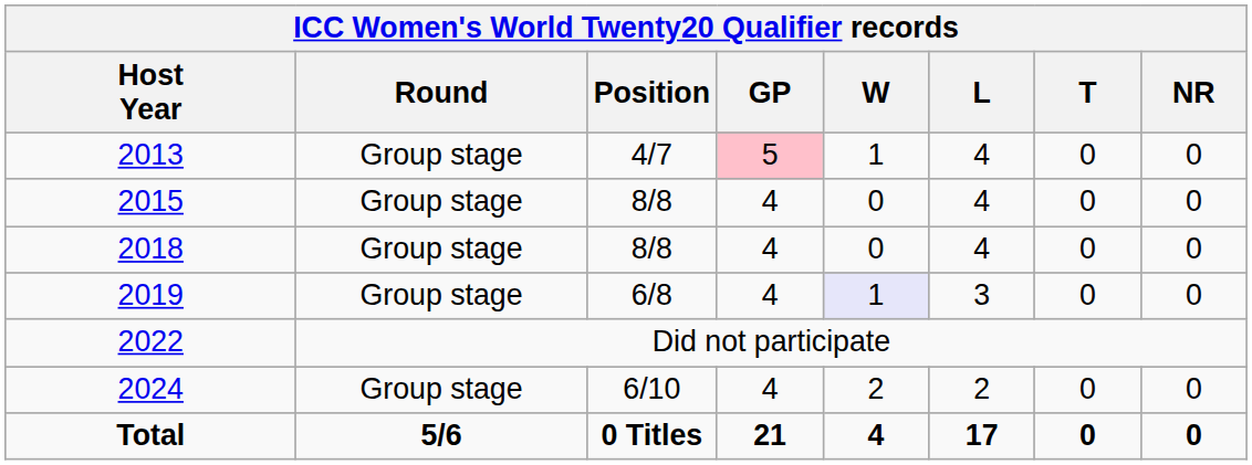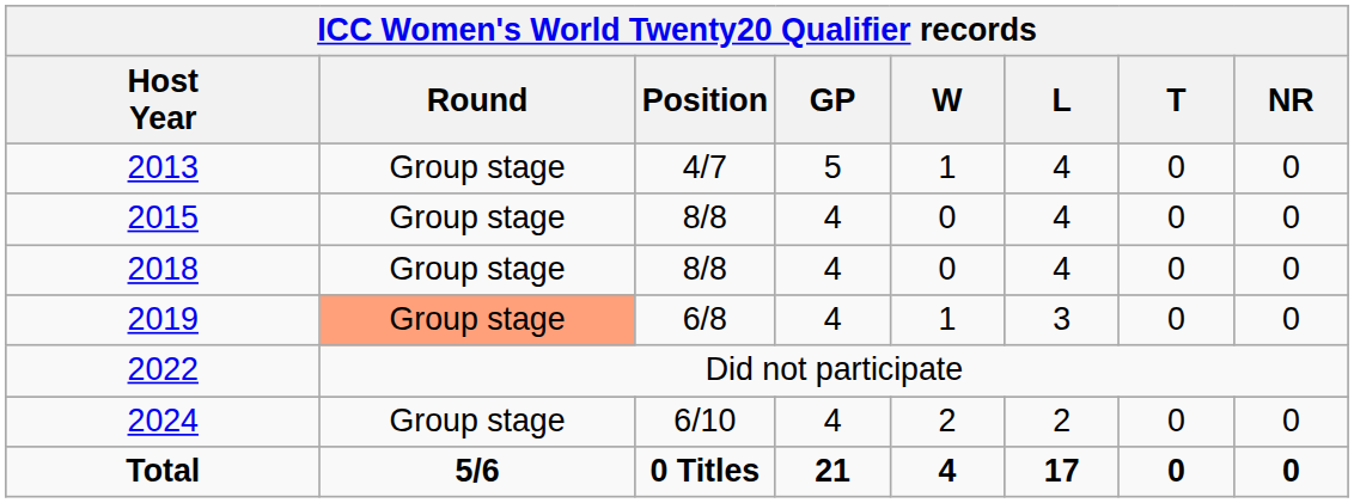2013 | GP: pink background -> no background
2019 | Round: no background -> lightsalmon background
2019 | W: lavender background -> no background
